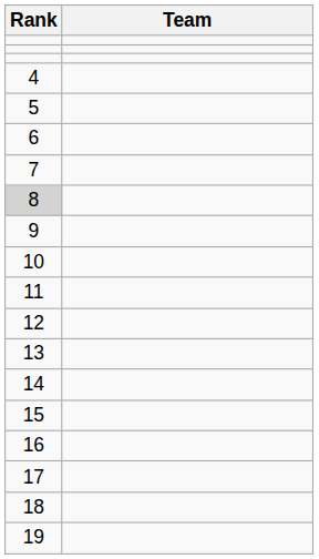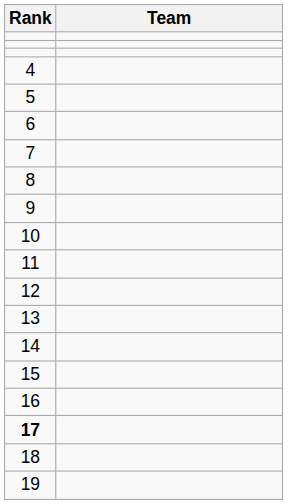row 9 | Rank: lightgrey background -> no background
row 18 | Rank: normal -> bold
